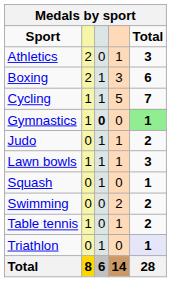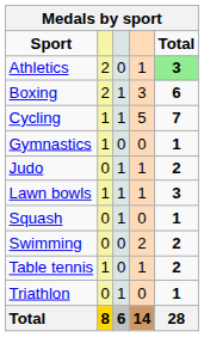Athletics | Total: no background -> lightgreen background
Gymnastics | column 3: bold -> normal
Gymnastics | Total: lightgreen background -> no background
Triathlon | Total: lavender background -> no background
